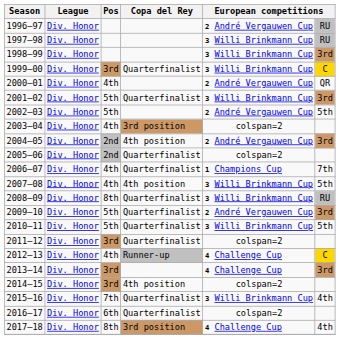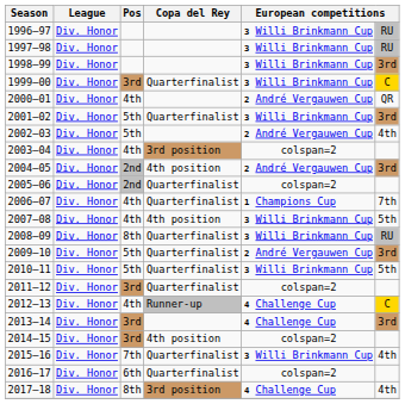1996–97 | column 5: 2 André Vergauwen Cup -> 3 Willi Brinkmann Cup
2002–03 | column 6: 5th -> 4th
